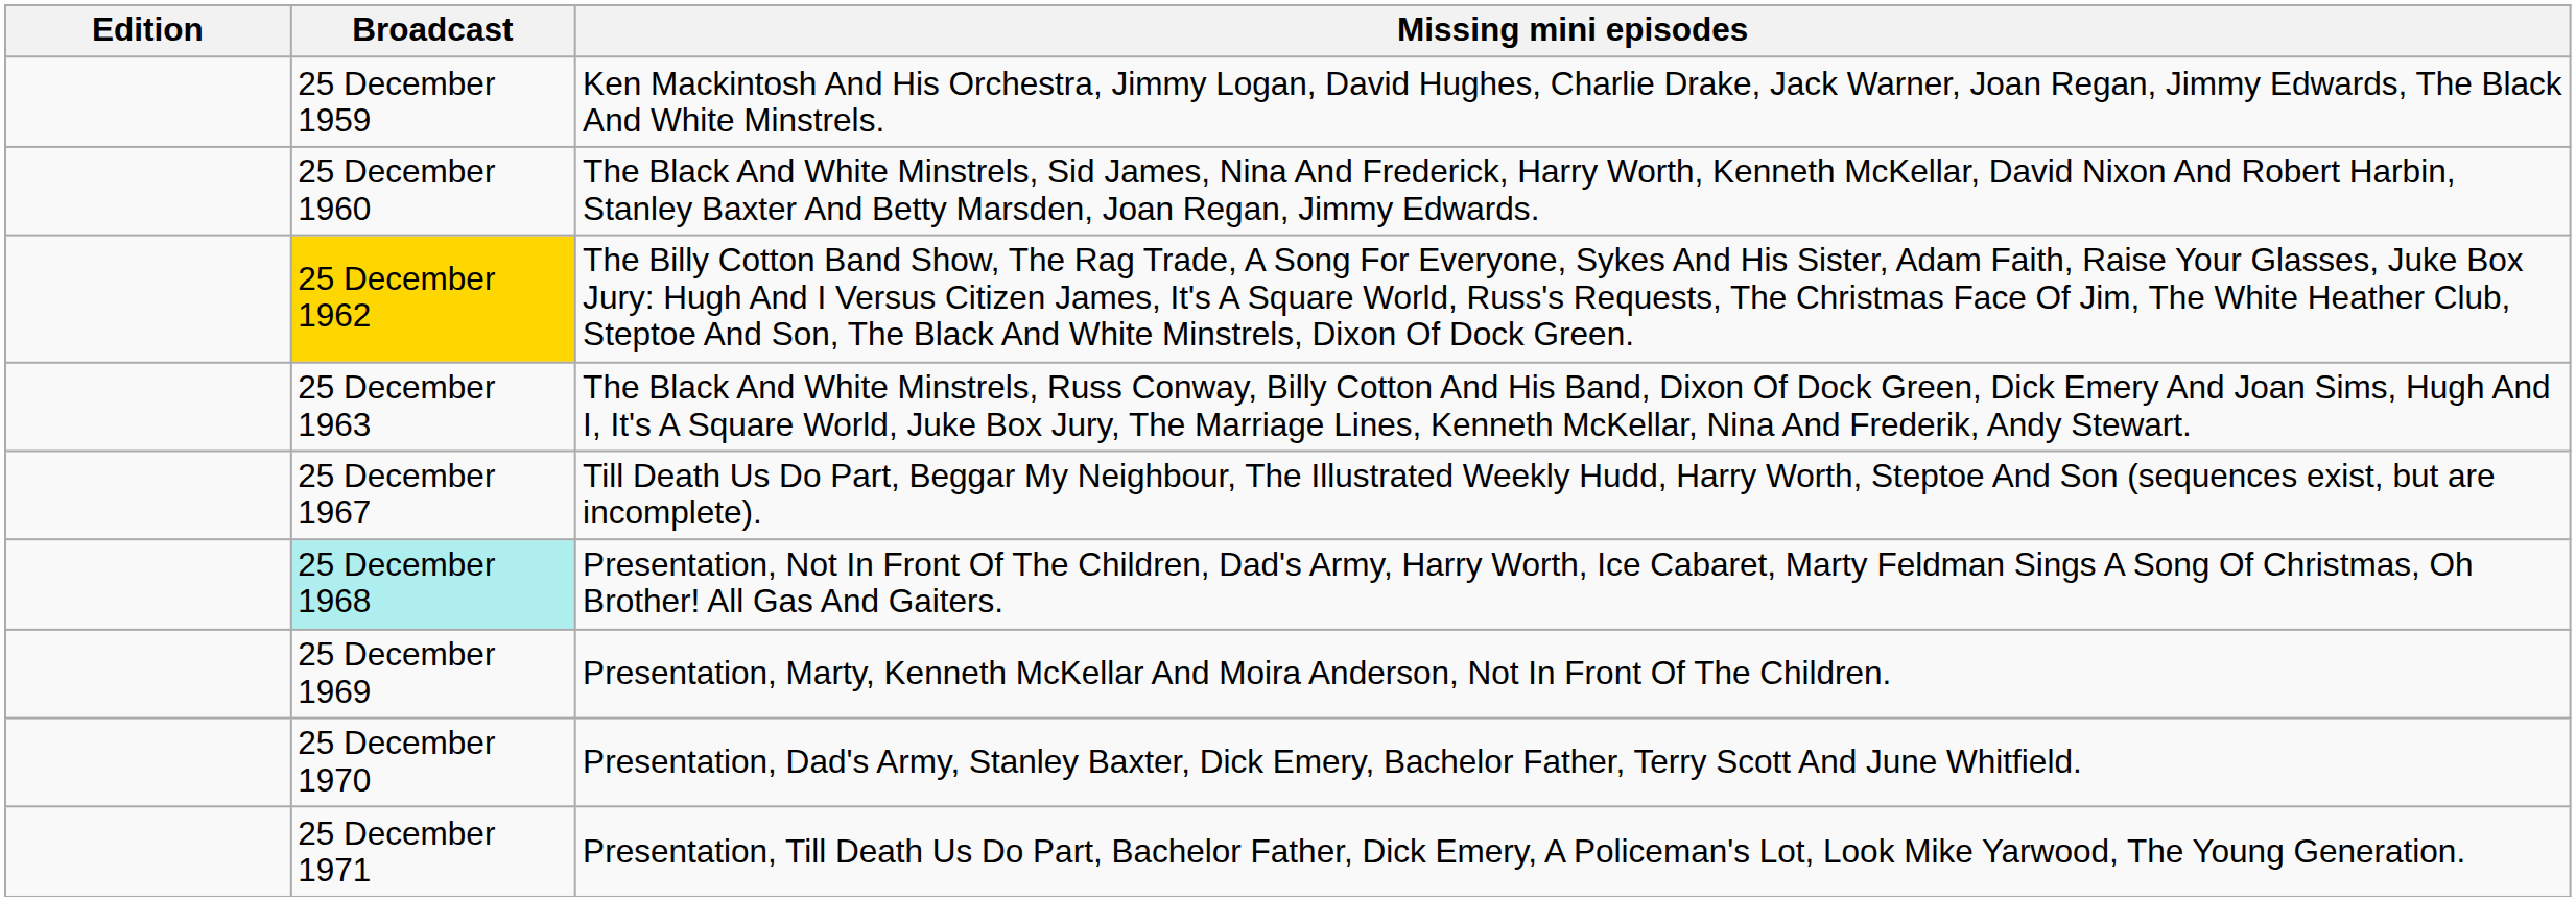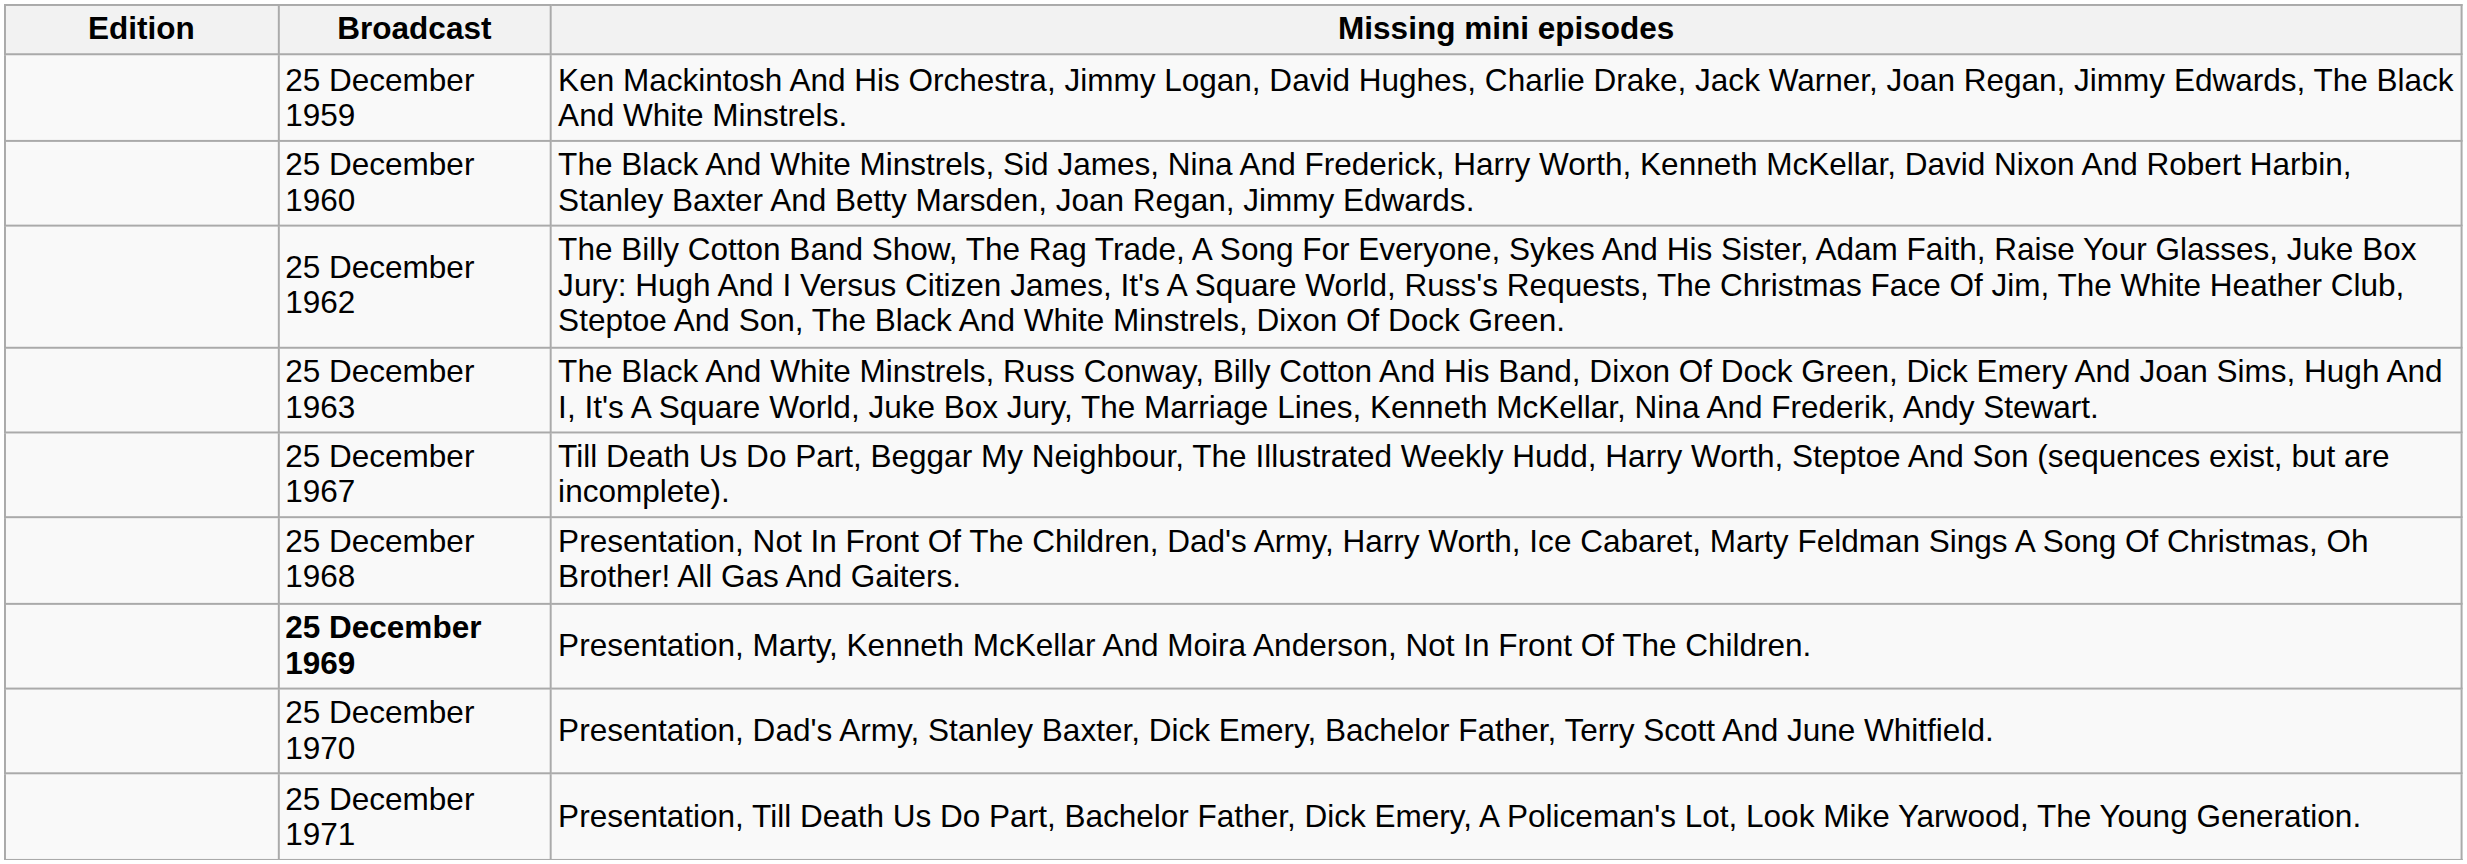25 December 1962 | Broadcast: gold background -> no background
25 December 1968 | Broadcast: paleturquoise background -> no background
25 December 1969 | Broadcast: normal -> bold
